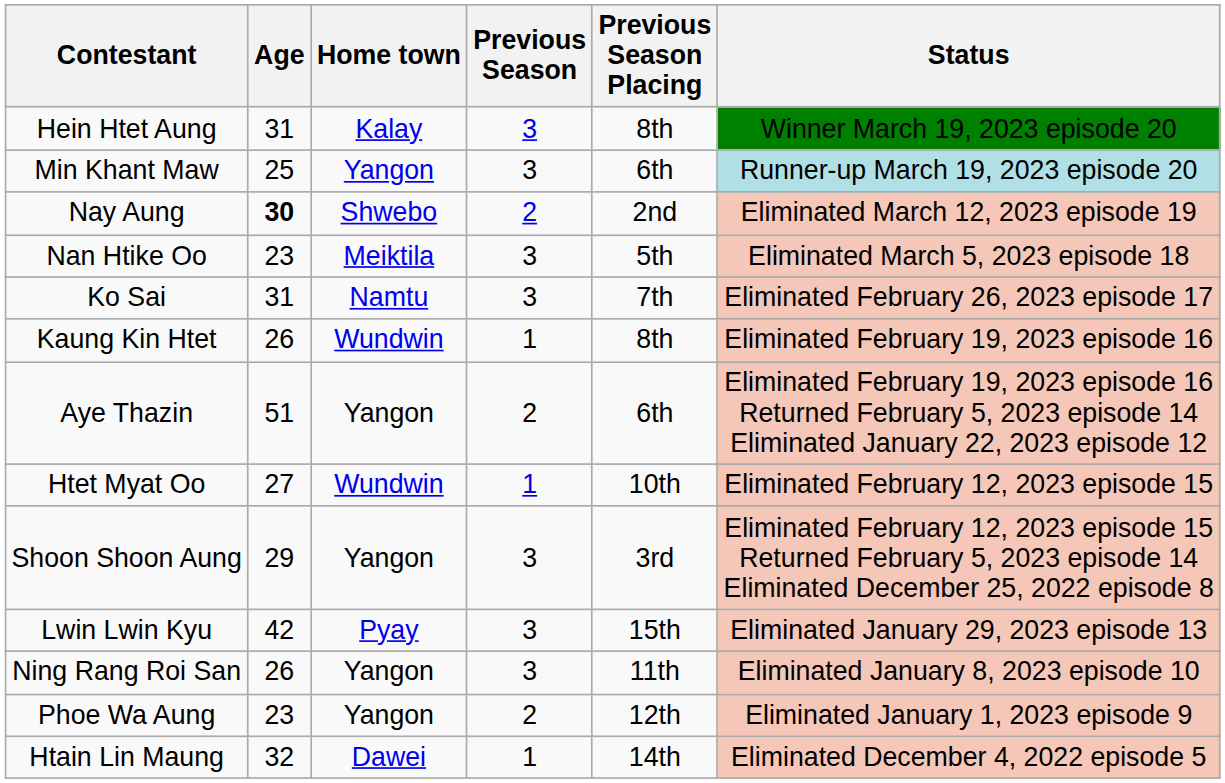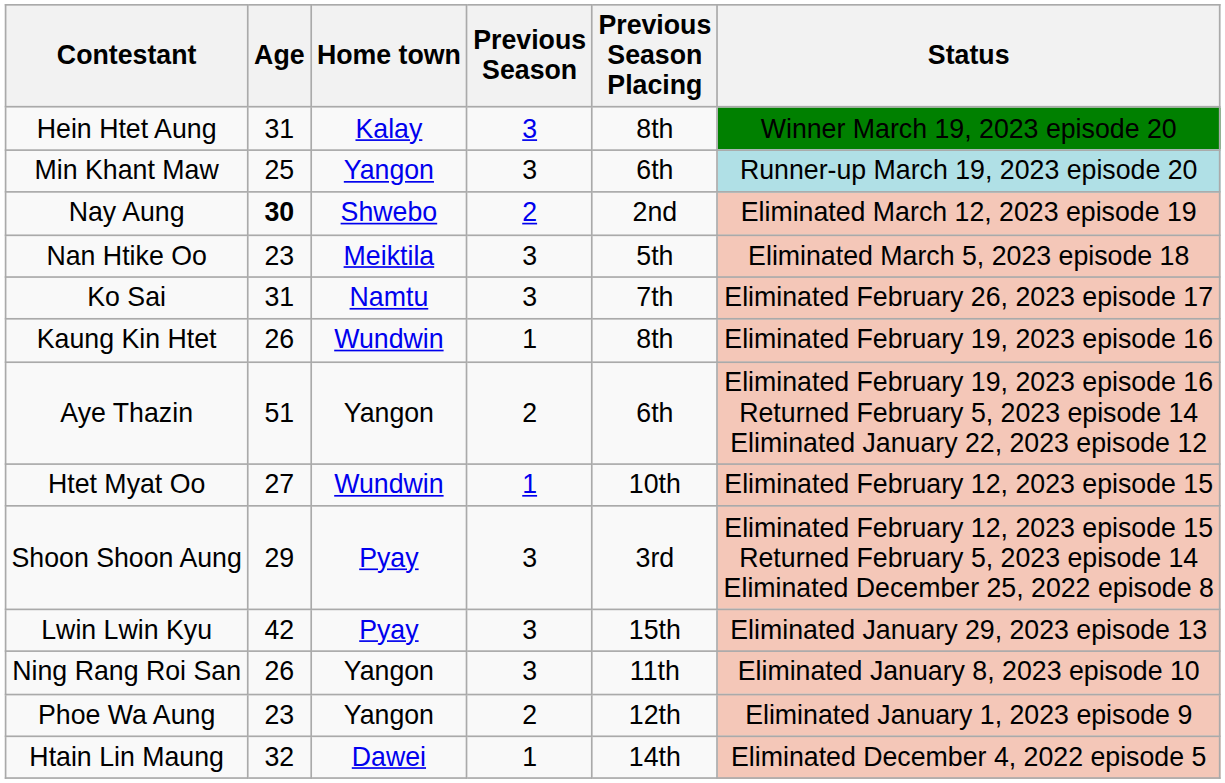Shoon Shoon Aung | Home town: Yangon -> Pyay
